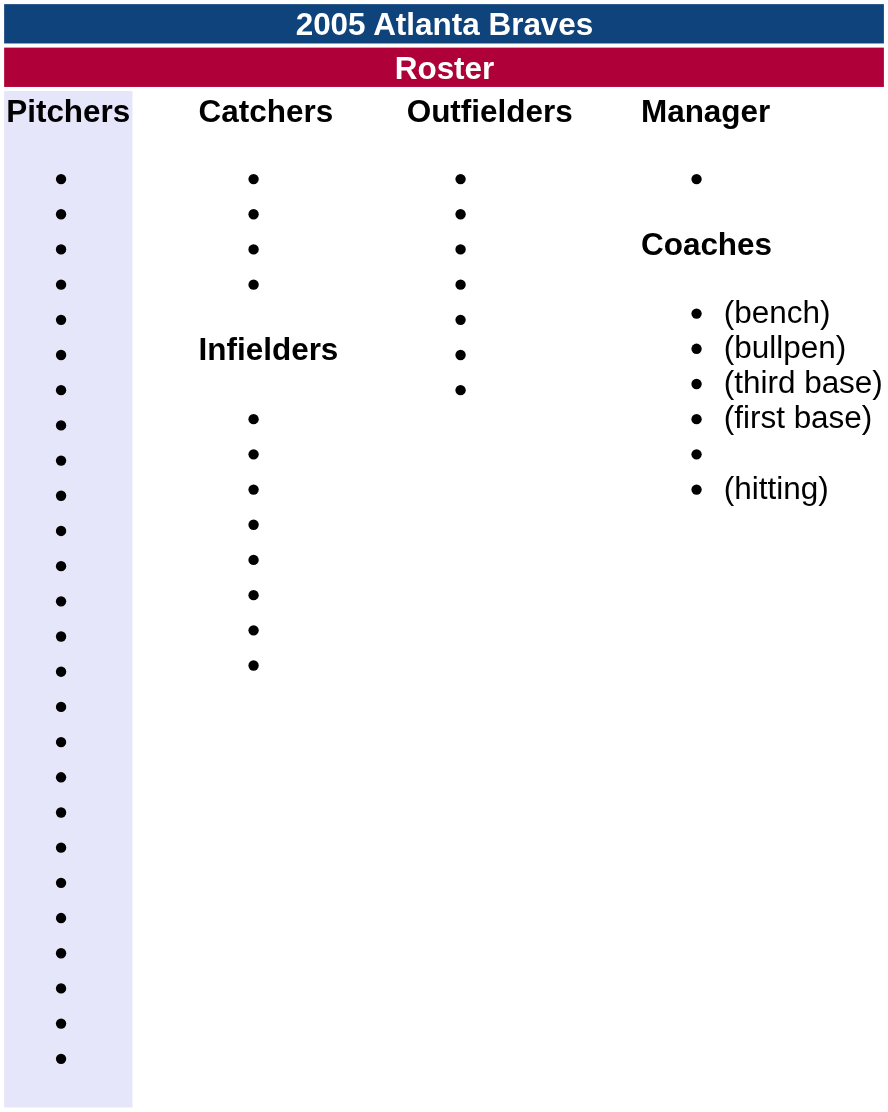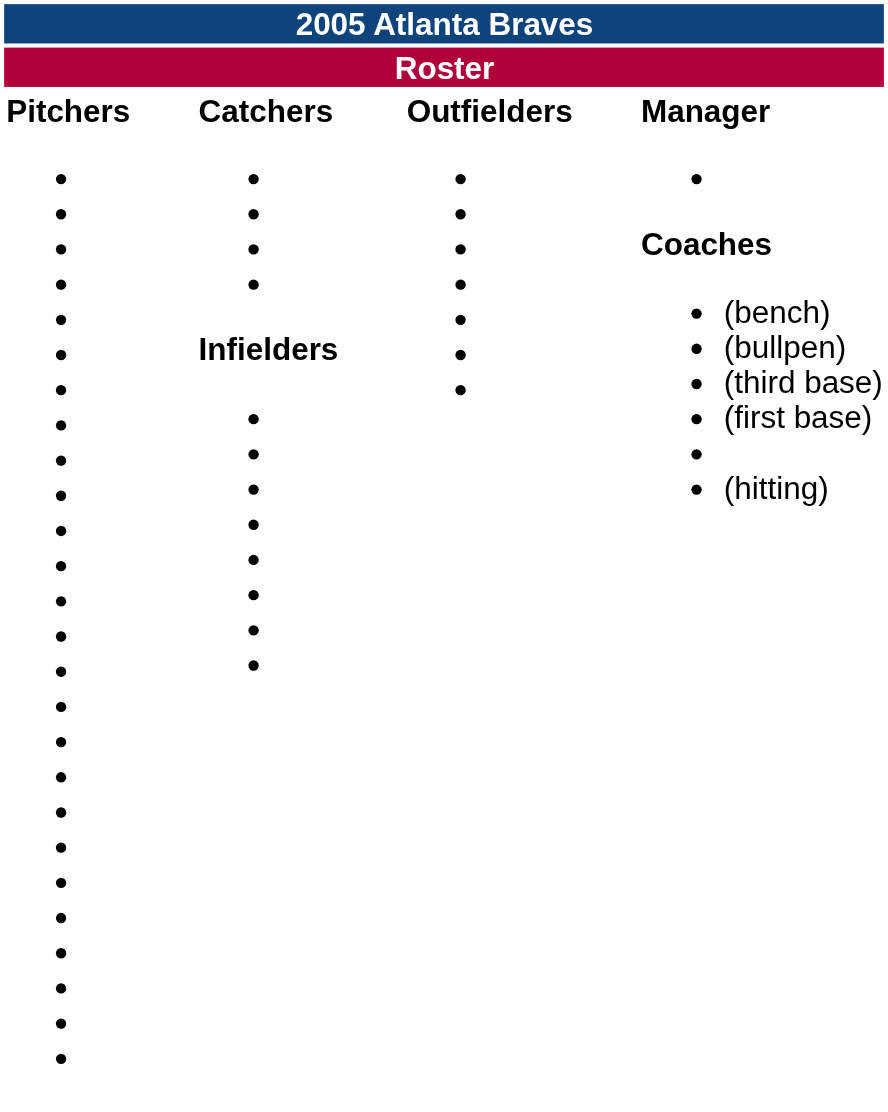Pitchers | column 1: lavender background -> no background
